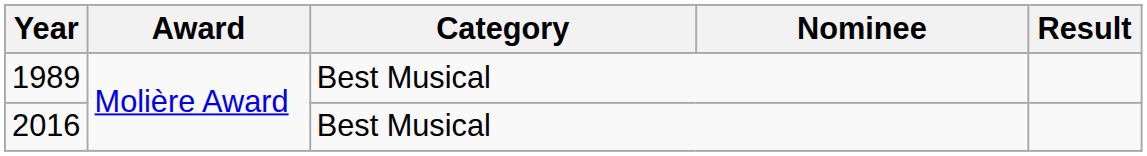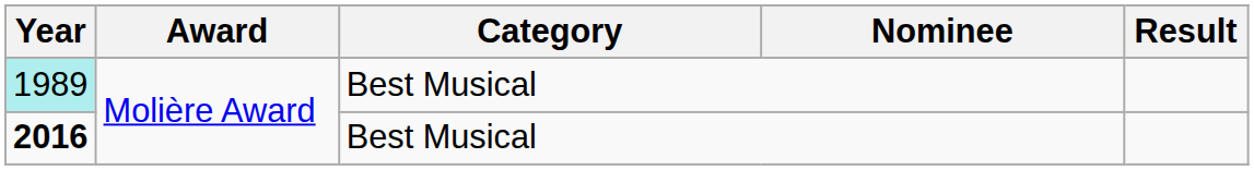1989 | Year: no background -> paleturquoise background
2016 | Year: normal -> bold
